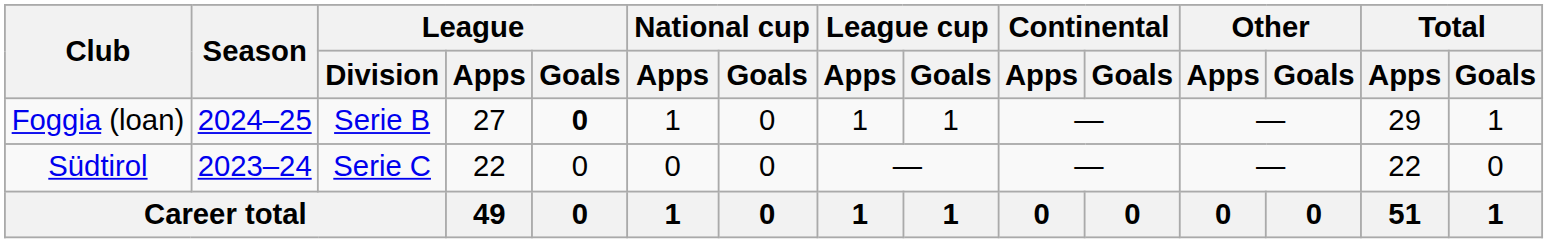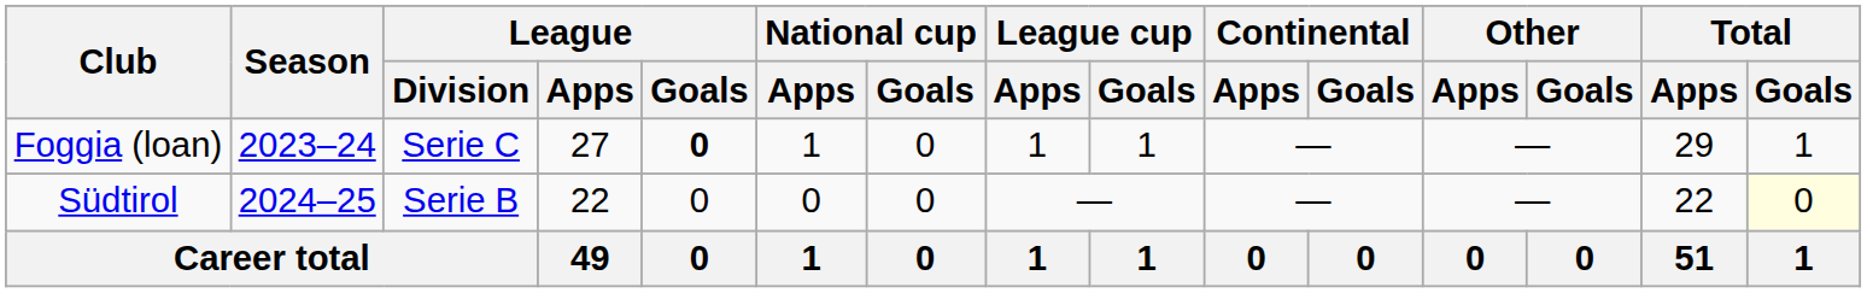Foggia (loan) | Season: 2024–25 -> 2023–24
Foggia (loan) | League / Division: Serie B -> Serie C
Südtirol | Season: 2023–24 -> 2024–25
Südtirol | League / Division: Serie C -> Serie B
Südtirol | Total / Goals: no background -> lightyellow background
